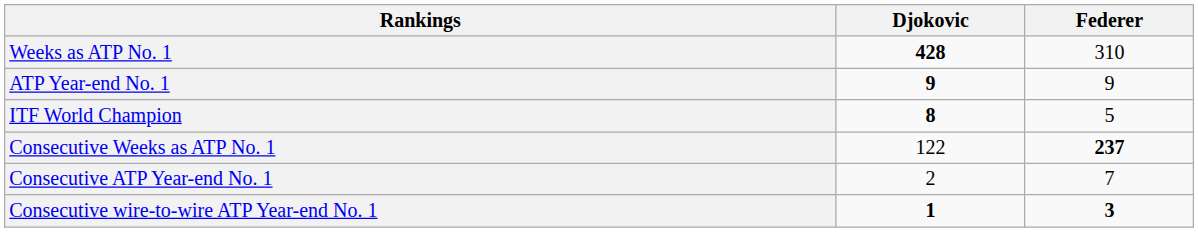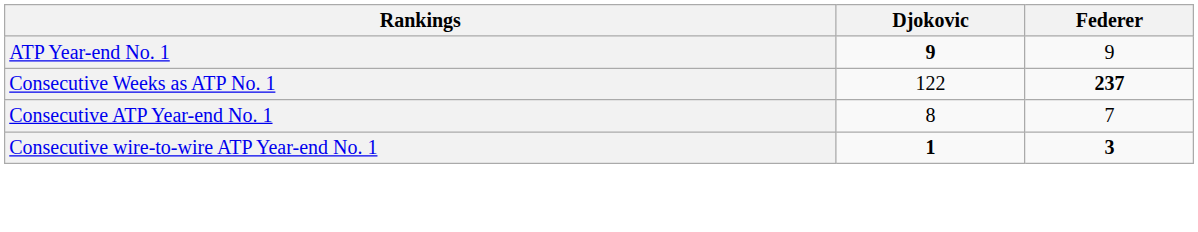- row: Weeks as ATP No. 1 | 428 | 310
- row: ITF World Champion | 8 | 5
Consecutive ATP Year-end No. 1 | Djokovic: 2 -> 8
